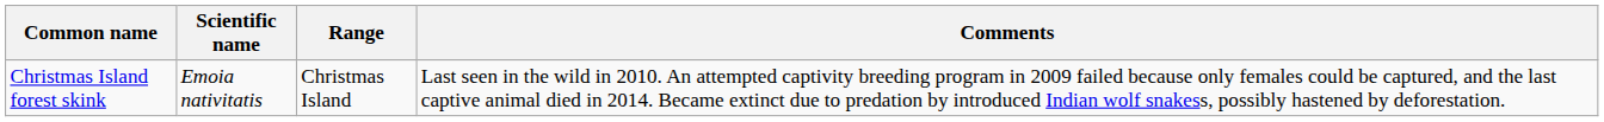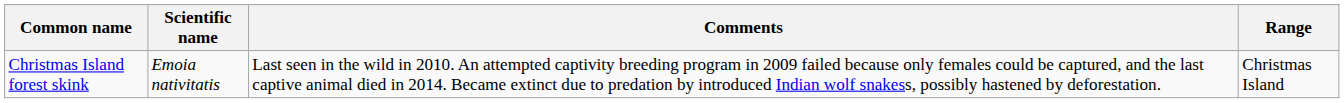columns swapped: Range <-> Comments
